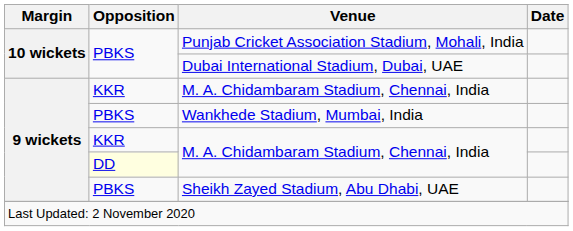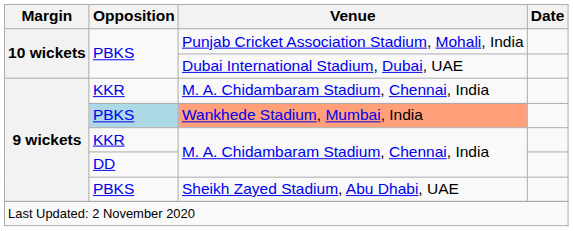Wankhede Stadium, Mumbai, India | Opposition: no background -> lightblue background
Wankhede Stadium, Mumbai, India | Venue: no background -> lightsalmon background
DD / M. A. Chidambaram Stadium, Chennai, India | Opposition: lightyellow background -> no background
